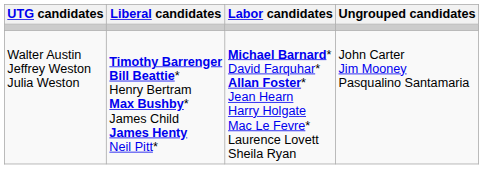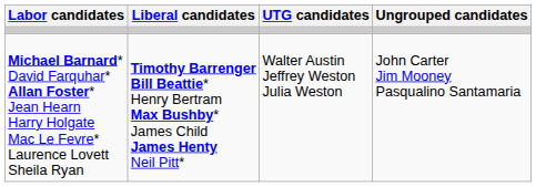columns swapped: Labor candidates <-> UTG candidates
